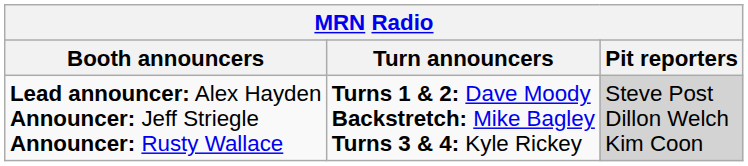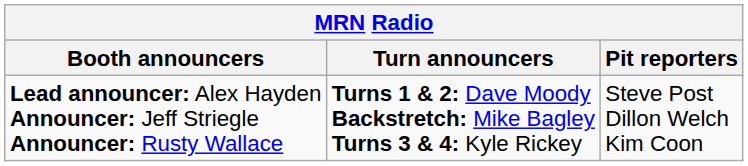row 3 | Pit reporters: lightgrey background -> no background
